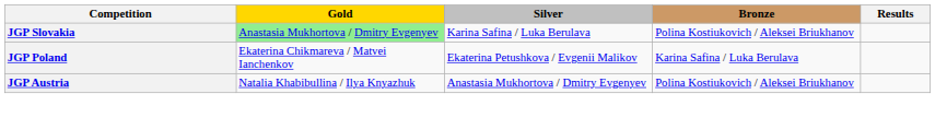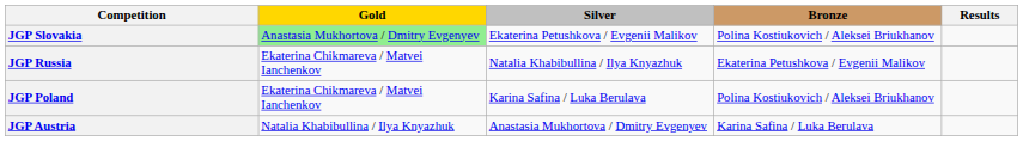JGP Slovakia | Silver: Karina Safina / Luka Berulava -> Ekaterina Petushkova / Evgenii Malikov
+ row: JGP Russia | Ekaterina Chikmareva / Matvei Ianchenkov | Natalia Khabibullina / Ilya Knyazhuk | Ekaterina Petushkova / Evgenii Malikov
JGP Poland | Silver: Ekaterina Petushkova / Evgenii Malikov -> Karina Safina / Luka Berulava
JGP Poland | Bronze: Karina Safina / Luka Berulava -> Polina Kostiukovich / Aleksei Briukhanov
JGP Austria | Bronze: Polina Kostiukovich / Aleksei Briukhanov -> Karina Safina / Luka Berulava
